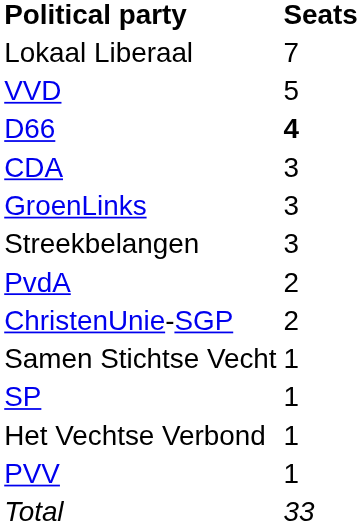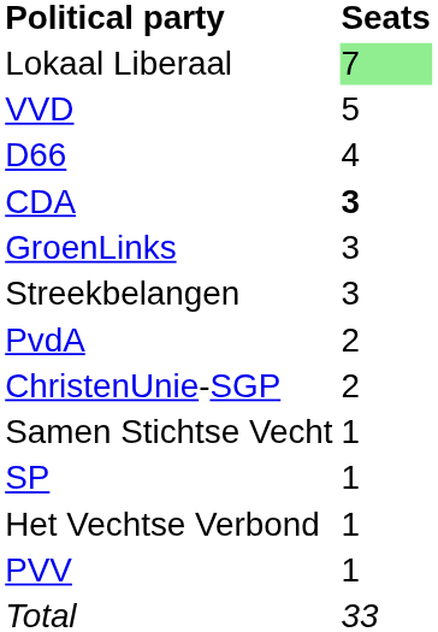Lokaal Liberaal | Seats: no background -> lightgreen background
D66 | Seats: bold -> normal
CDA | Seats: normal -> bold
